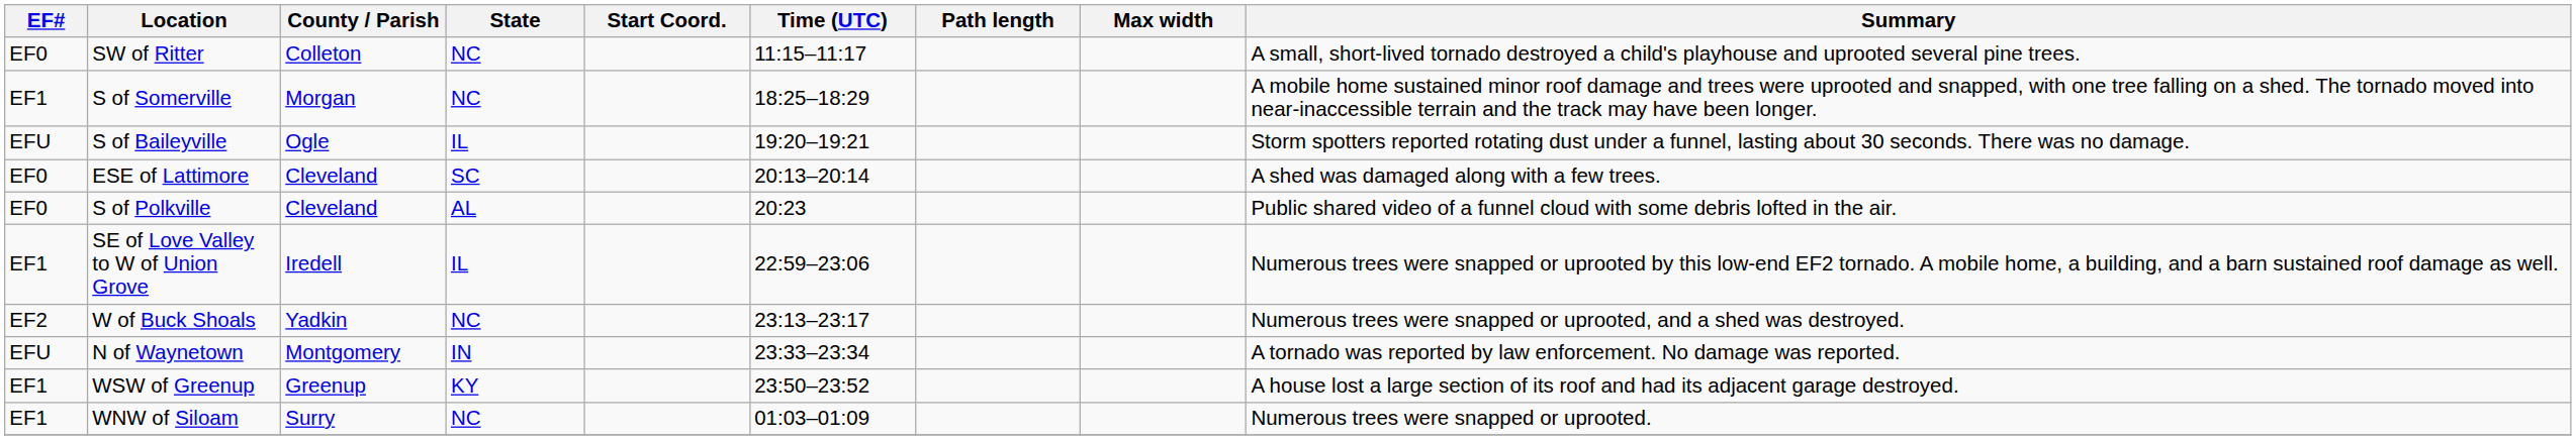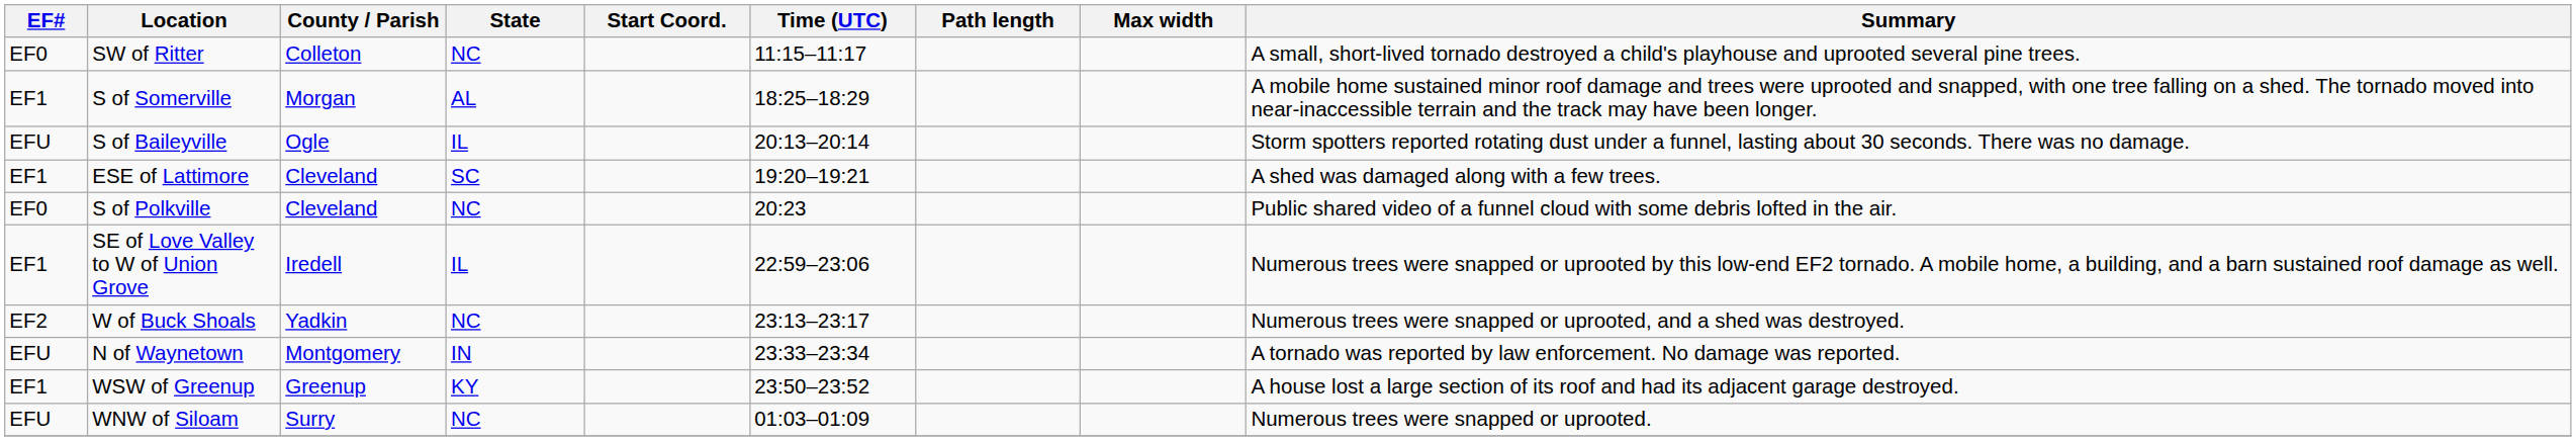S of Somerville | State: NC -> AL
S of Baileyville | Time (UTC): 19:20–19:21 -> 20:13–20:14
ESE of Lattimore | EF#: EF0 -> EF1
ESE of Lattimore | Time (UTC): 20:13–20:14 -> 19:20–19:21
S of Polkville | State: AL -> NC
WNW of Siloam | EF#: EF1 -> EFU
